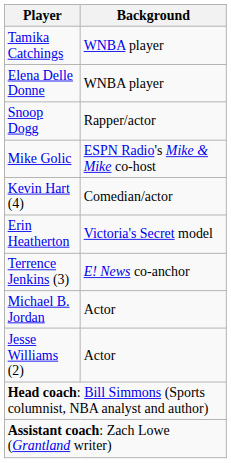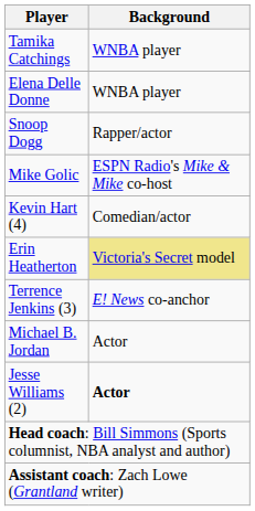Erin Heatherton | Background: no background -> khaki background
Jesse Williams (2) | Background: normal -> bold
